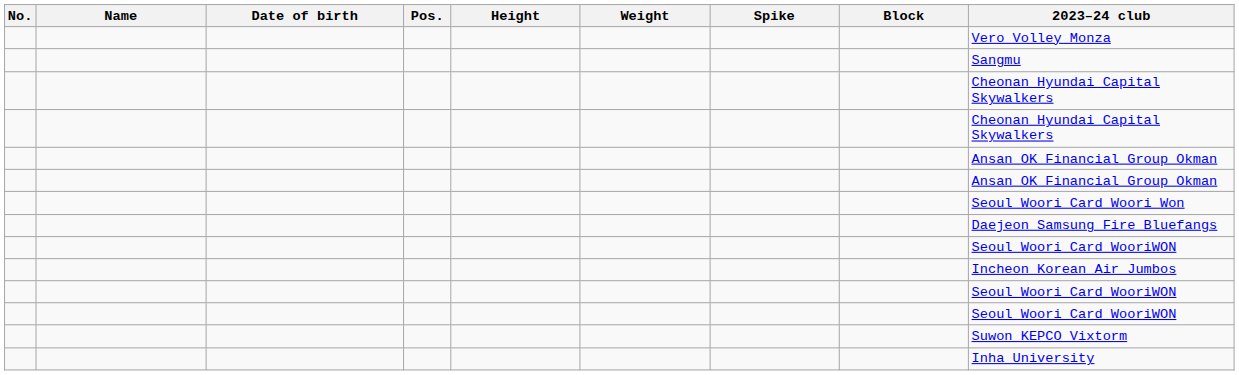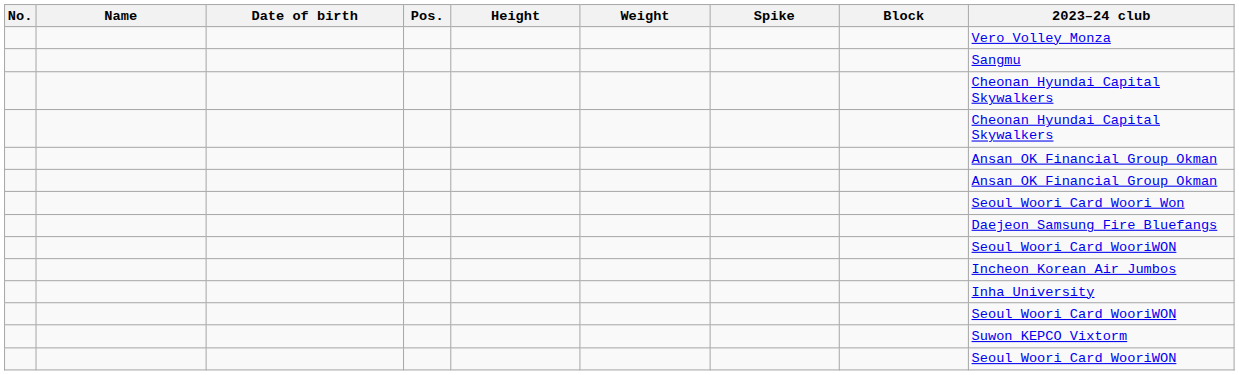row 12 | 2023–24 club: Seoul Woori Card WooriWON -> Inha University
row 15 | 2023–24 club: Inha University -> Seoul Woori Card WooriWON
